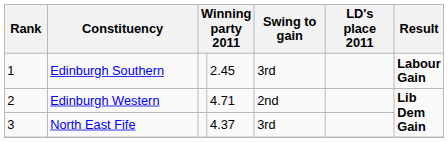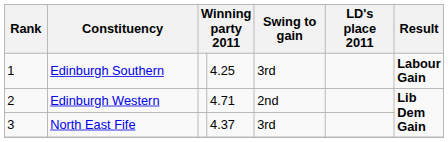Edinburgh Southern | column 4: 2.45 -> 4.25
